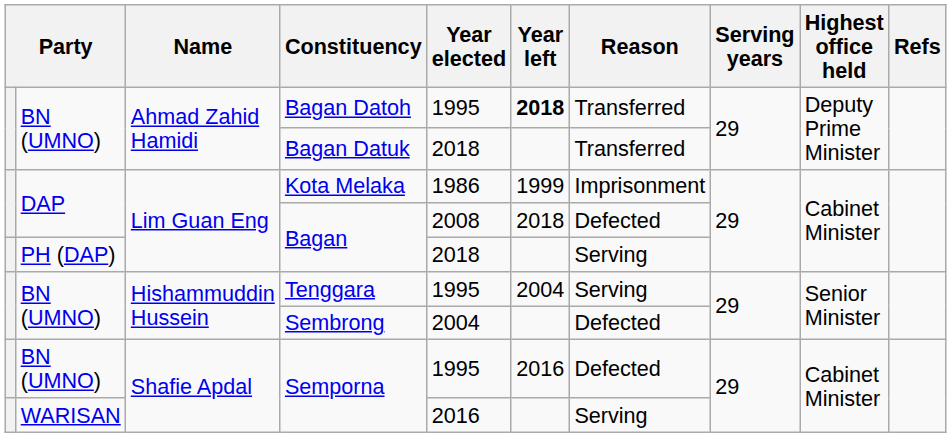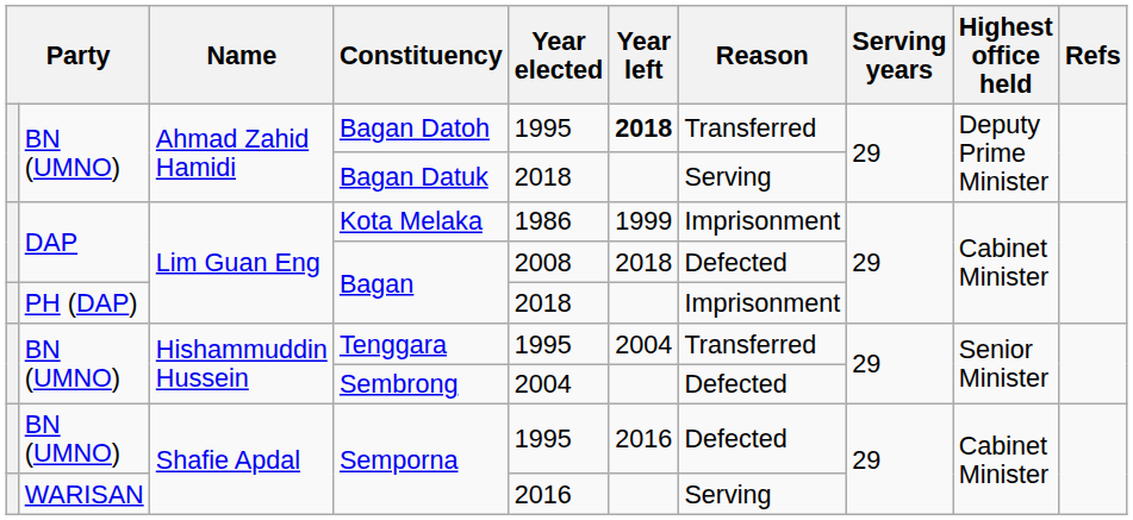Bagan Datuk | Reason: Transferred -> Serving
PH (DAP) / Bagan | Reason: Serving -> Imprisonment
Tenggara | Reason: Serving -> Transferred
